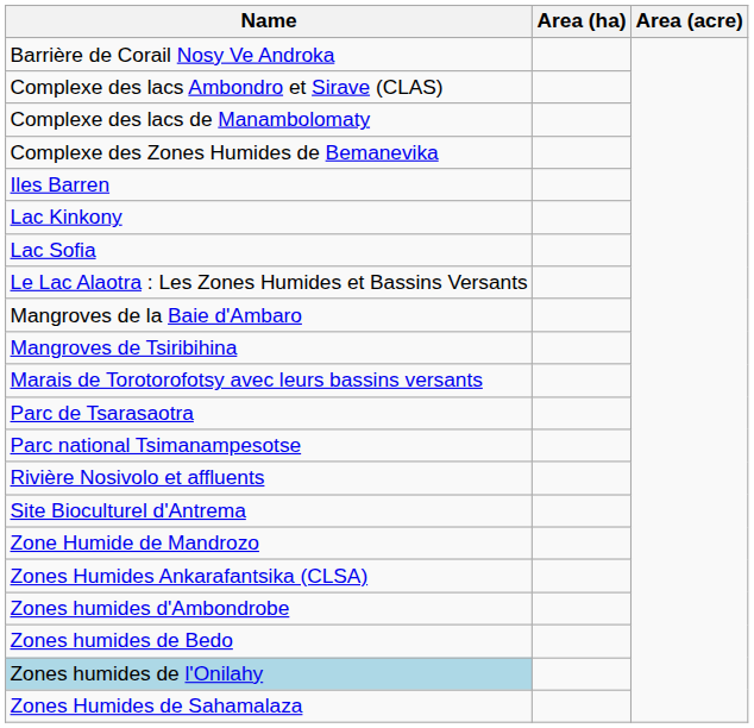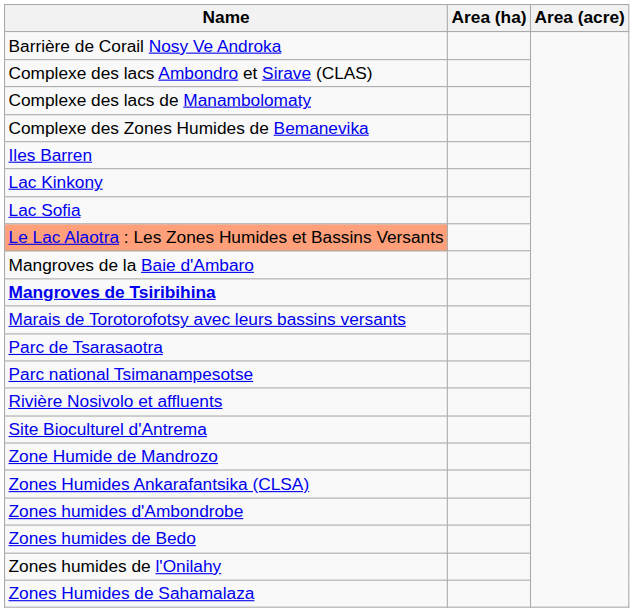Le Lac Alaotra : Les Zones Humides et Bassins Versants | Name: no background -> lightsalmon background
Mangroves de Tsiribihina | Name: normal -> bold
Zones humides de l'Onilahy | Name: lightblue background -> no background
